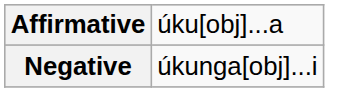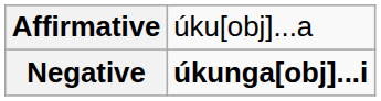Negative | column 2: normal -> bold
